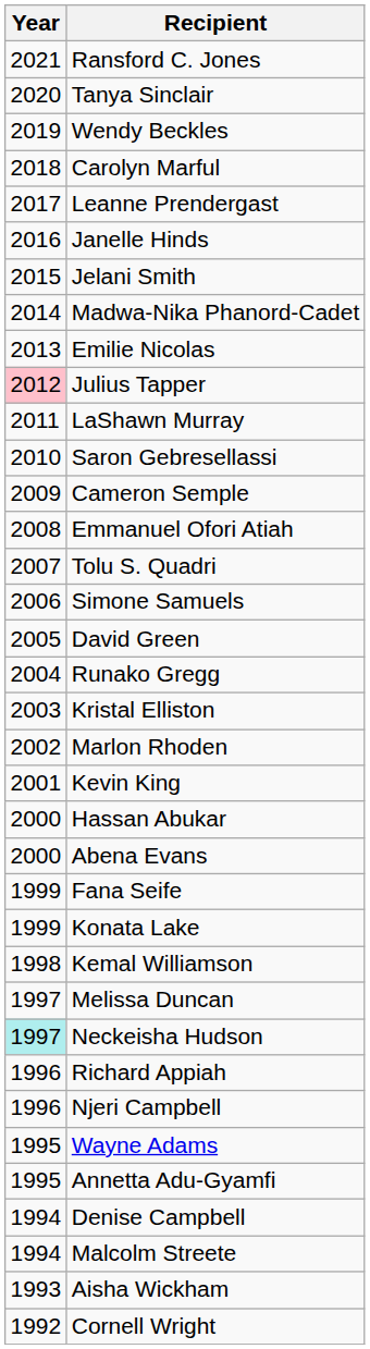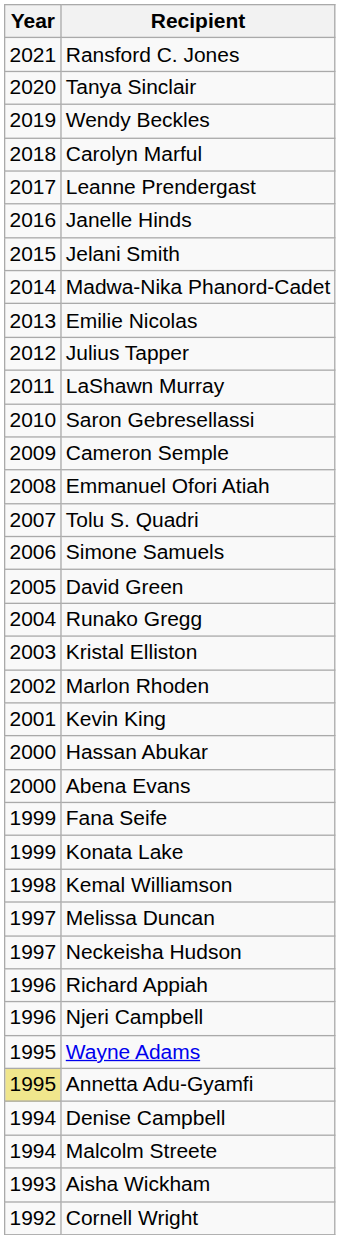Julius Tapper | Year: pink background -> no background
Neckeisha Hudson | Year: paleturquoise background -> no background
Annetta Adu-Gyamfi | Year: no background -> khaki background
